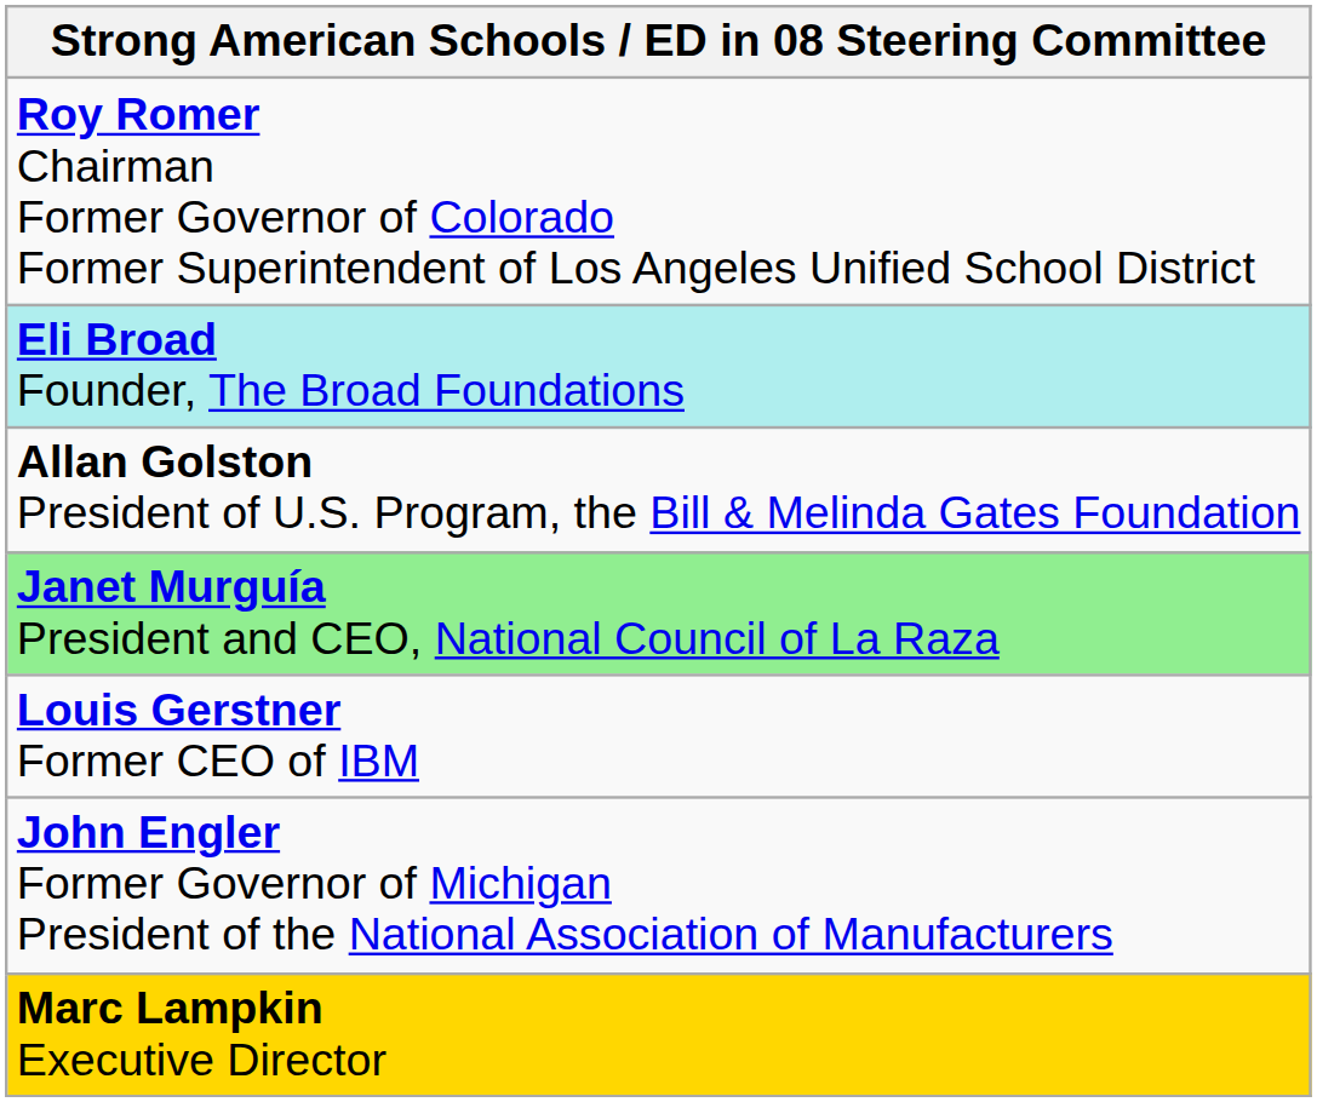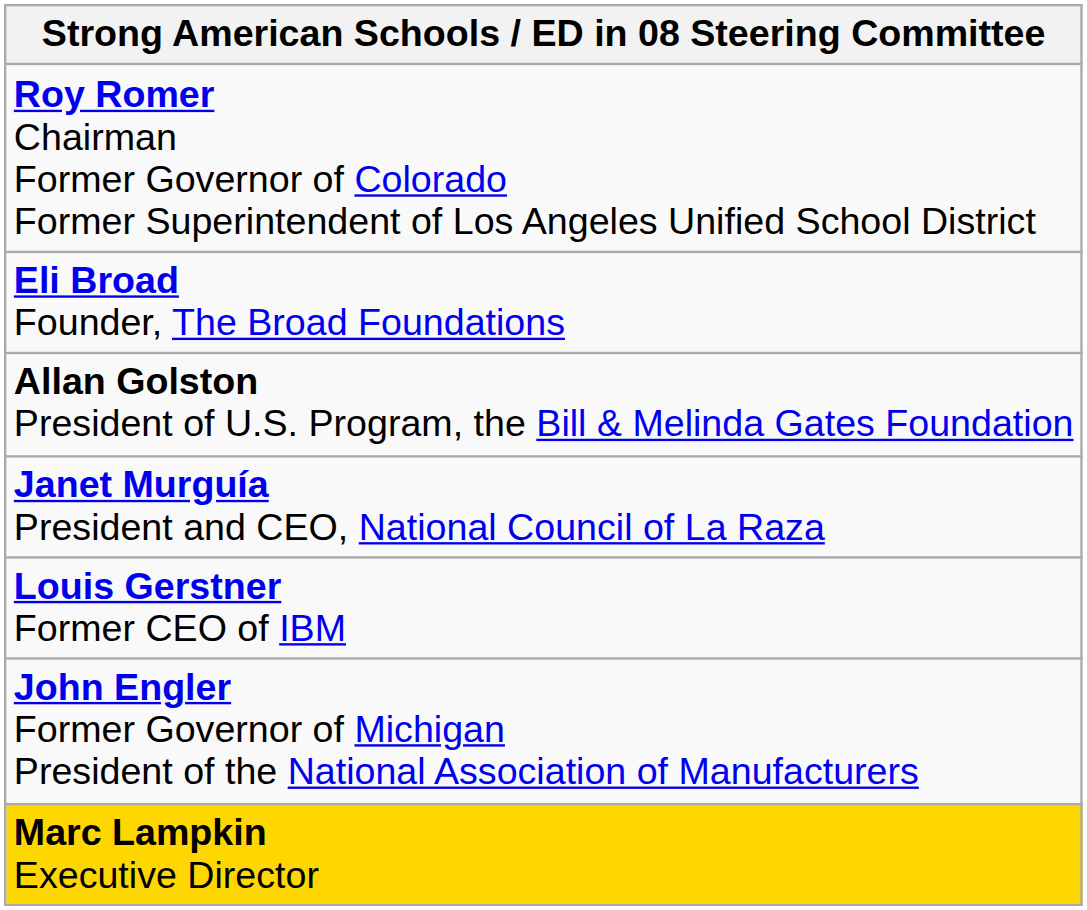row 3 | column 1: paleturquoise background -> no background
row 5 | column 1: lightgreen background -> no background
